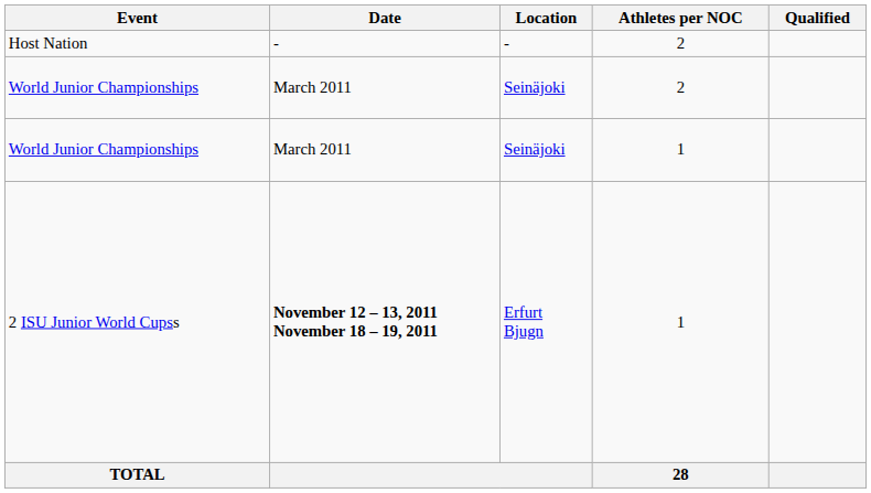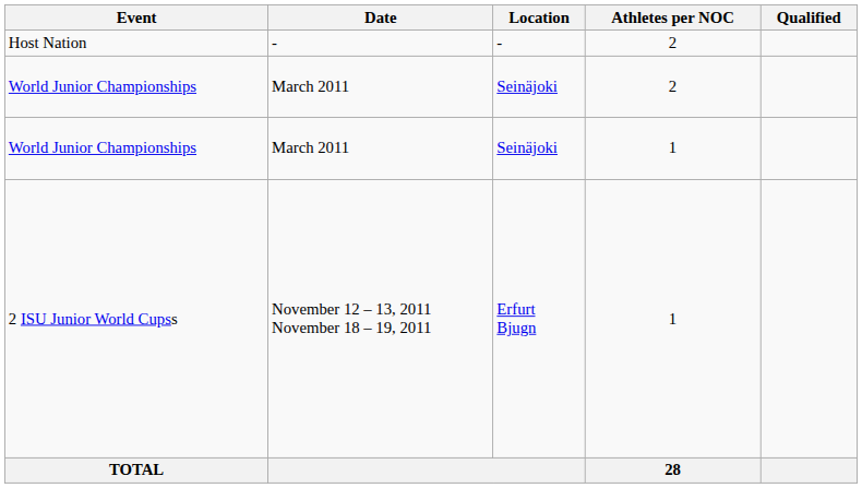2 ISU Junior World Cupss | Date: bold -> normal
